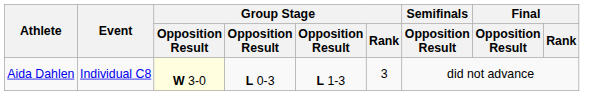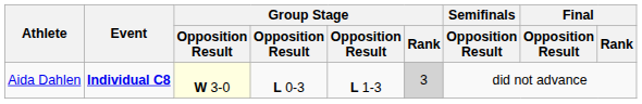Aida Dahlen | Event: normal -> bold
Aida Dahlen | Group Stage / Rank: no background -> lightgrey background
